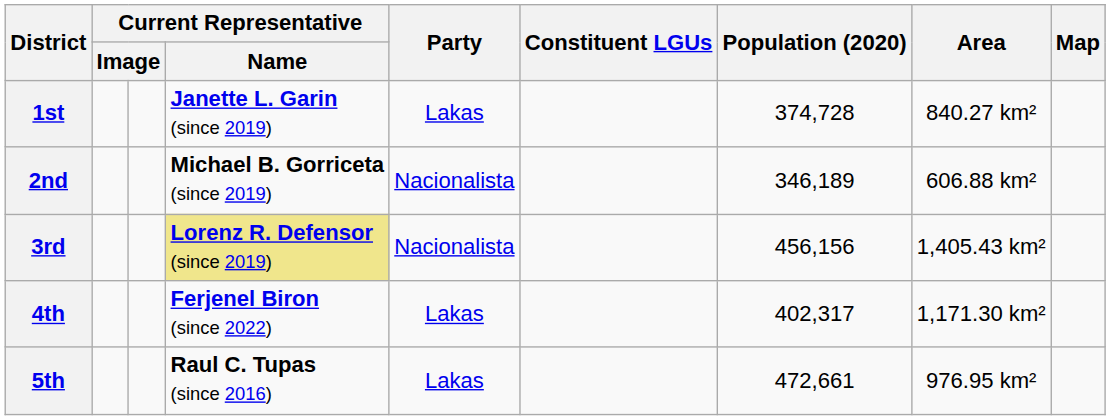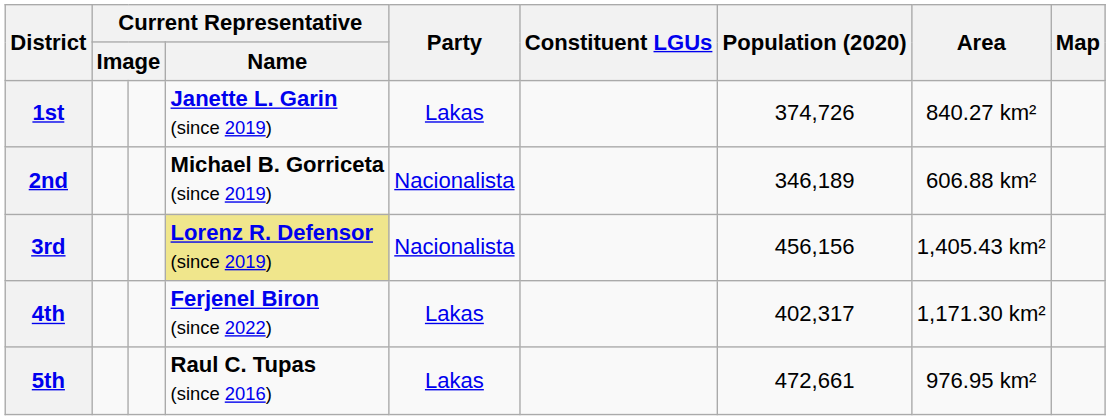1st | Population (2020): 374,728 -> 374,726
